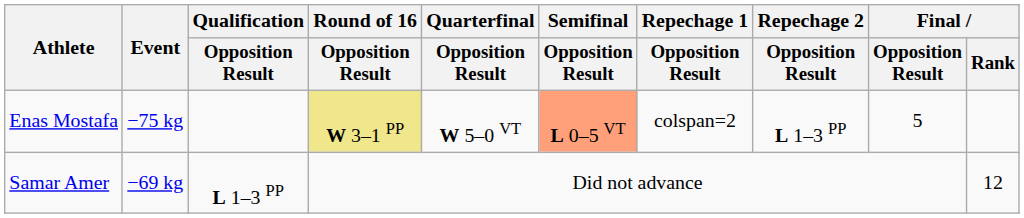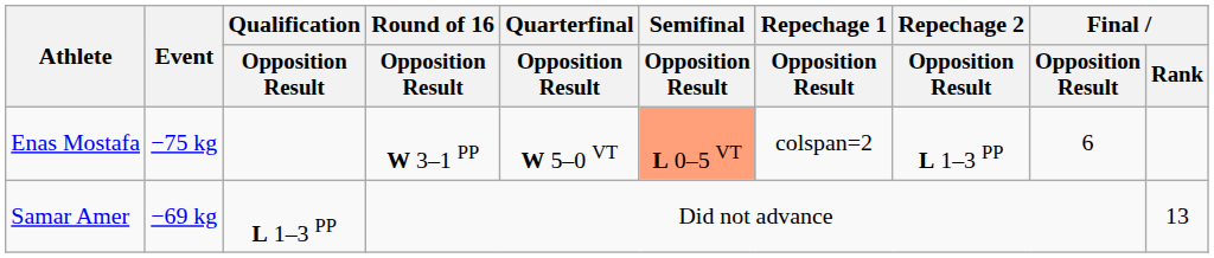Enas Mostafa | Round of 16 / Opposition Result: khaki background -> no background
Enas Mostafa | Final / Opposition Result: 5 -> 6
Samar Amer | Final / Rank: 12 -> 13
